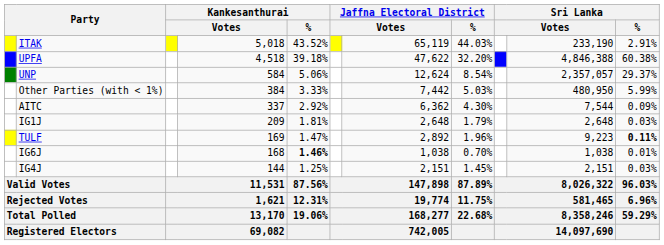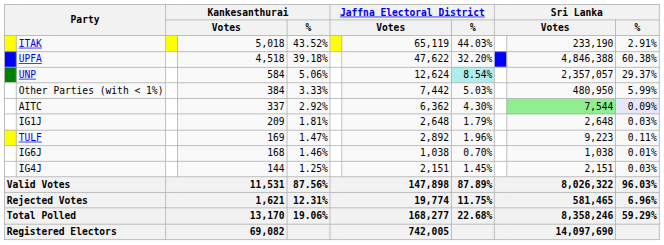UNP | Jaffna Electoral District / %: no background -> paleturquoise background
AITC | column 10: no background -> lightgreen background
AITC | Sri Lanka / %: no background -> lavender background
TULF | Sri Lanka / %: bold -> normal
IG6J | Kankesanthurai / %: bold -> normal
